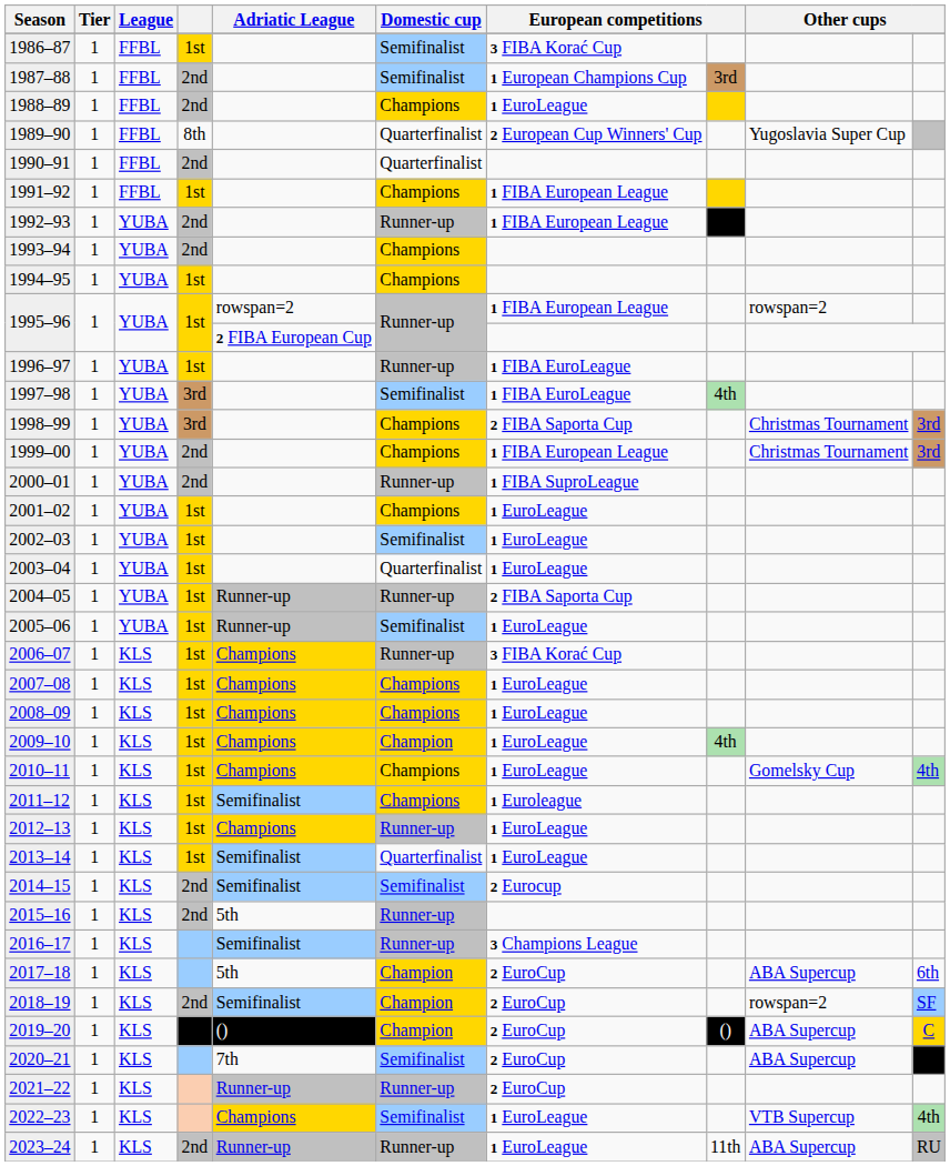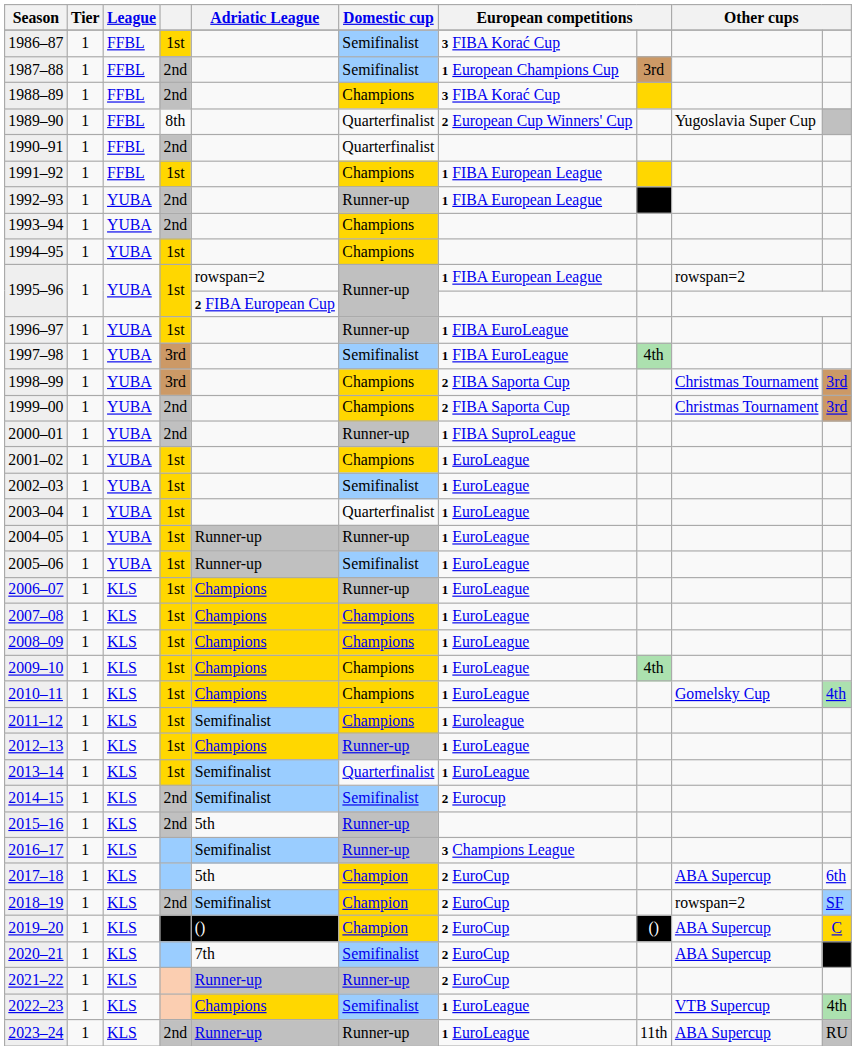1988–89 | column 7: 1 EuroLeague -> 3 FIBA Korać Cup
1999–00 | column 7: 1 FIBA European League -> 2 FIBA Saporta Cup
2004–05 | column 7: 2 FIBA Saporta Cup -> 1 EuroLeague
2006–07 | column 7: 3 FIBA Korać Cup -> 1 EuroLeague
2009–10 | Domestic cup: Champion -> Champions
